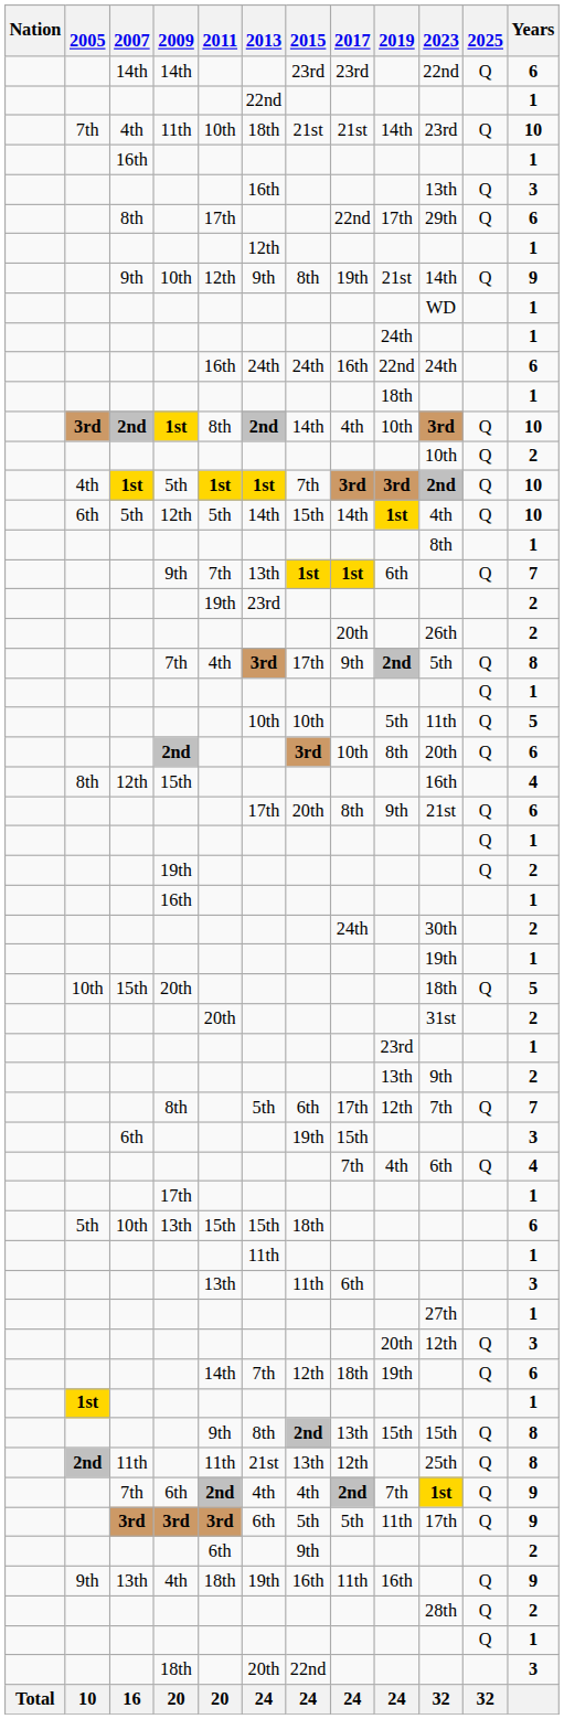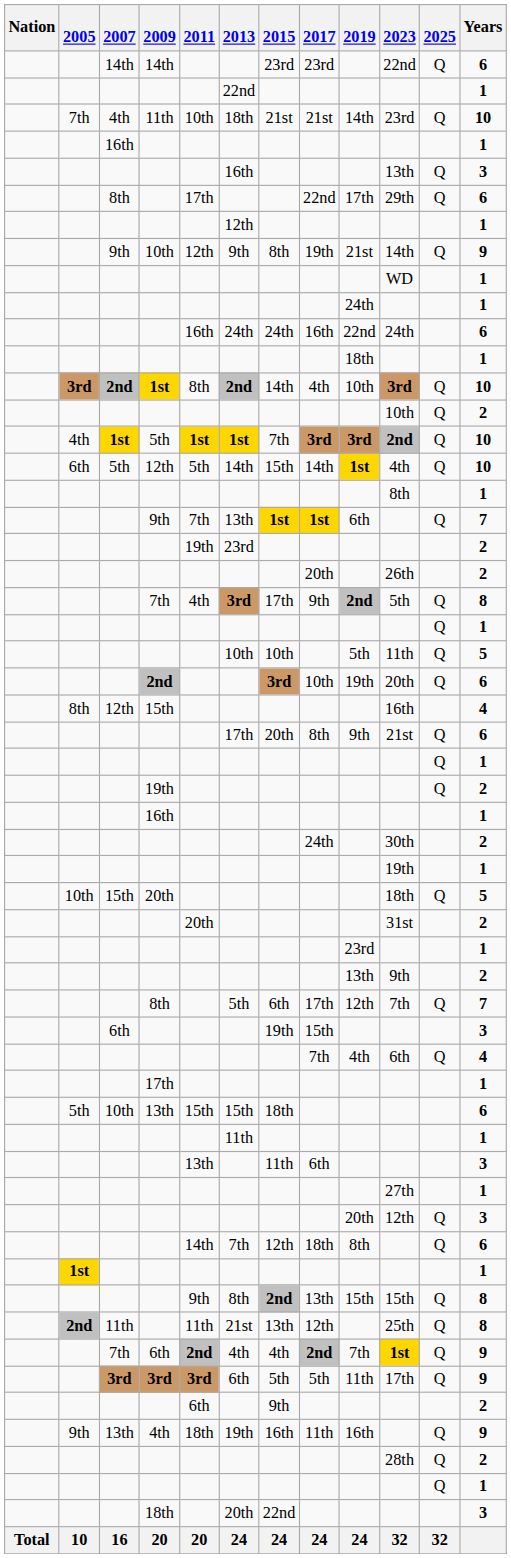row 25 | 2019: 8th -> 19th
row 46 | 2019: 19th -> 8th
